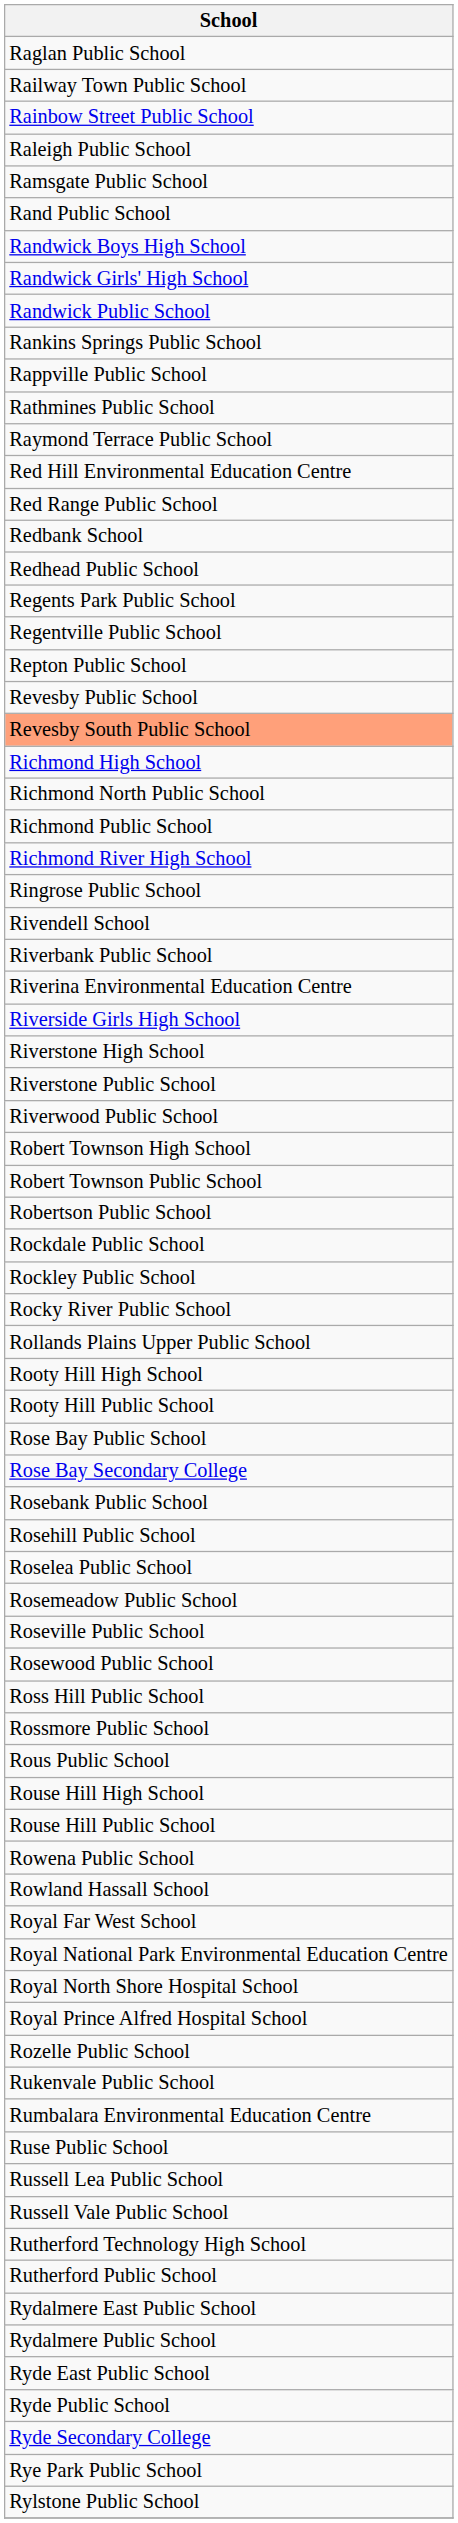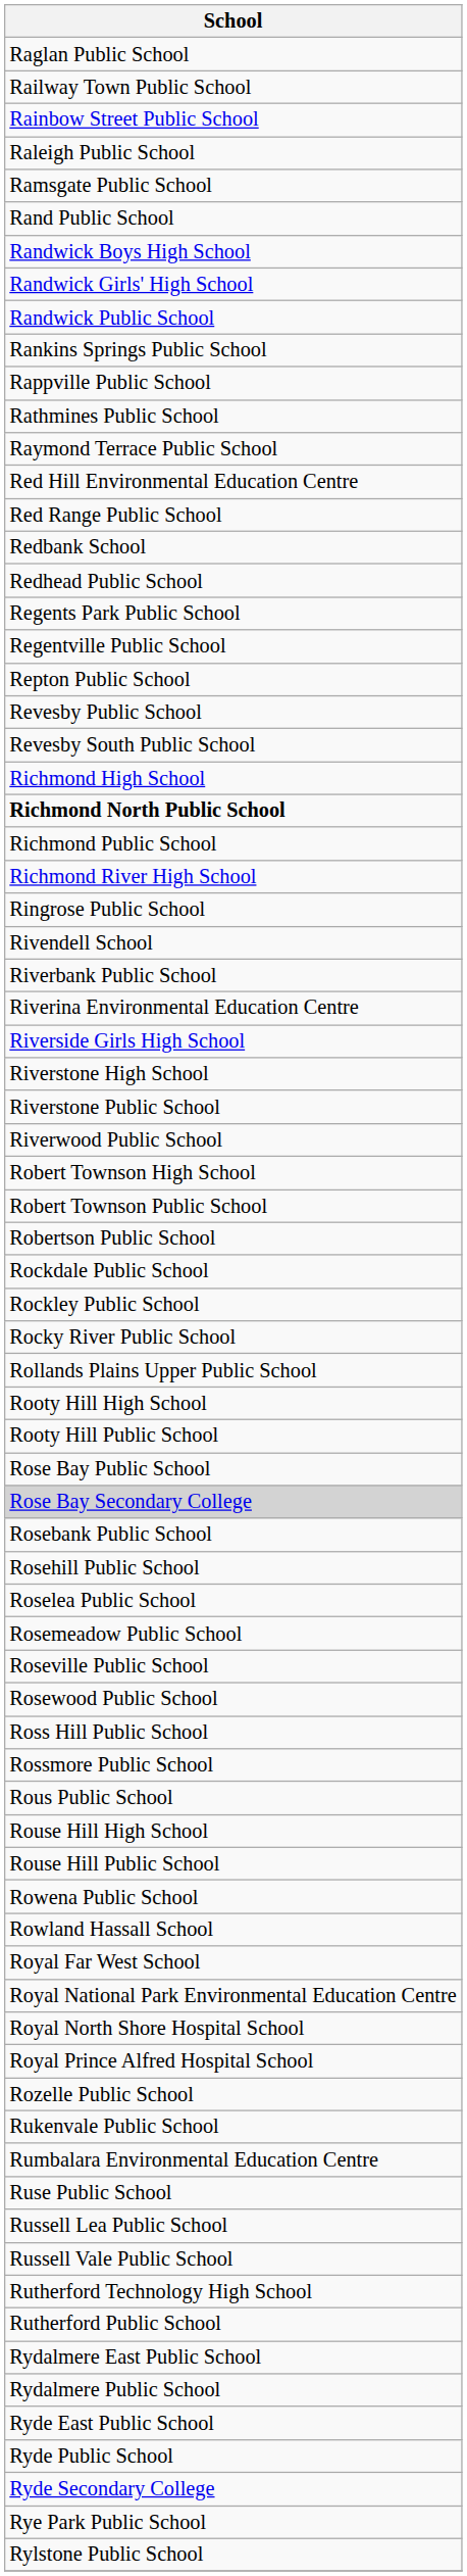row 23 | column 1: lightsalmon background -> no background
row 25 | column 1: normal -> bold
row 46 | column 1: no background -> lightgrey background
